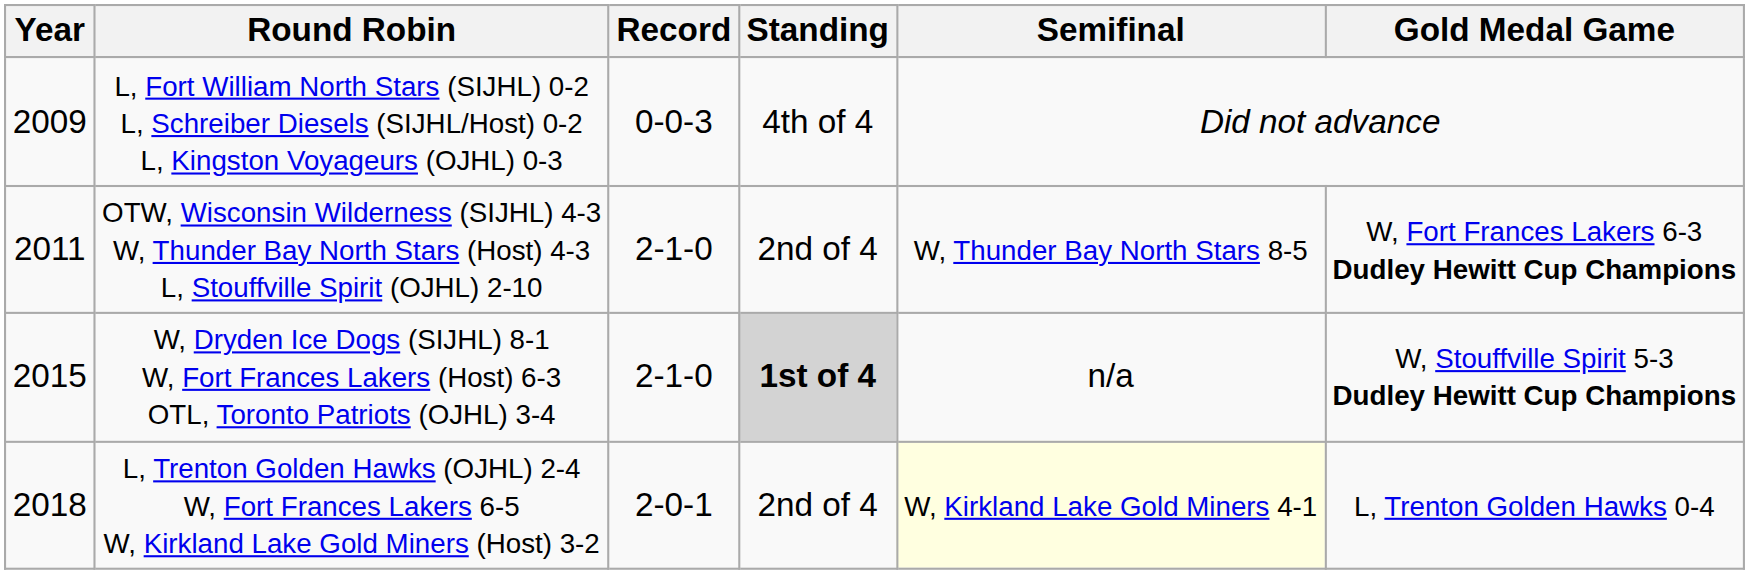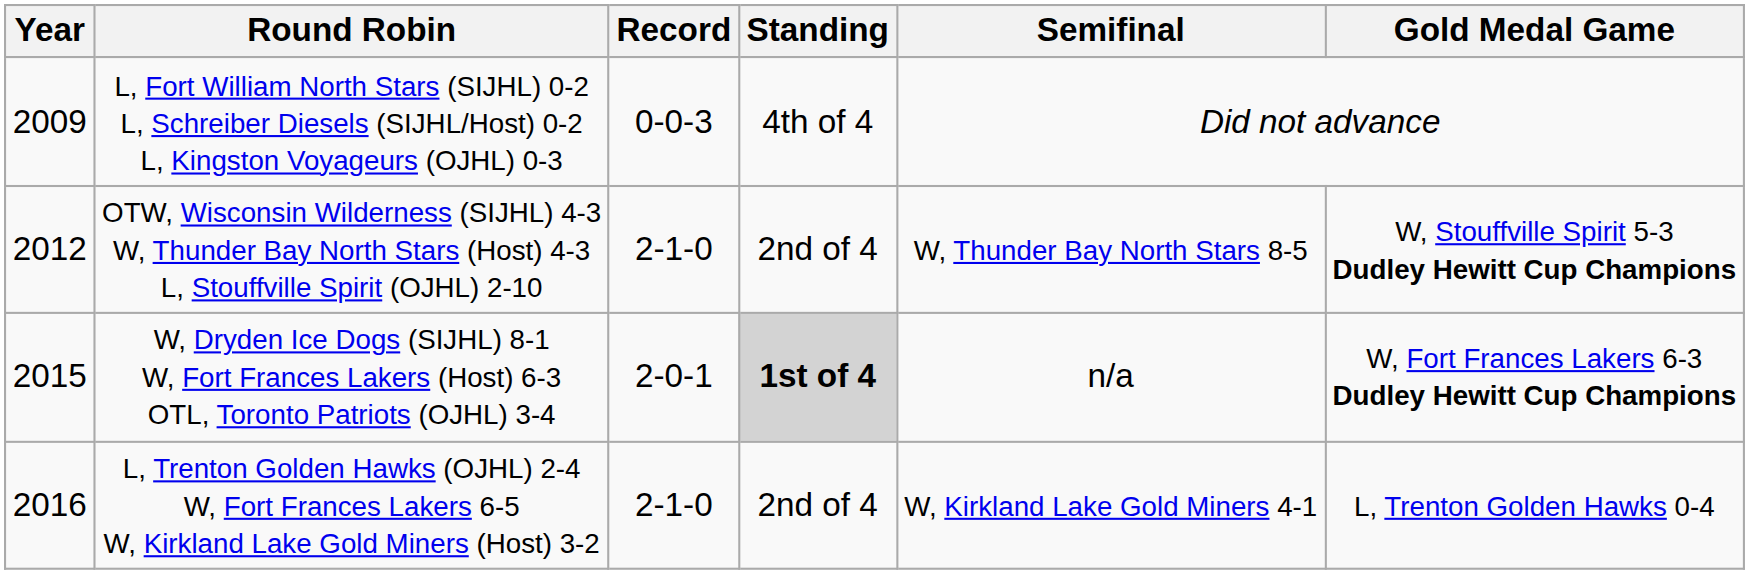row 3 | Year: 2011 -> 2012
row 3 | Gold Medal Game: W, Fort Frances Lakers 6-3 Dudley Hewitt Cup Champions -> W, Stouffville Spirit 5-3 Dudley Hewitt Cup Champions
row 4 | Record: 2-1-0 -> 2-0-1
row 4 | Gold Medal Game: W, Stouffville Spirit 5-3 Dudley Hewitt Cup Champions -> W, Fort Frances Lakers 6-3 Dudley Hewitt Cup Champions
row 5 | Year: 2018 -> 2016
row 5 | Record: 2-0-1 -> 2-1-0
row 5 | Semifinal: lightyellow background -> no background
